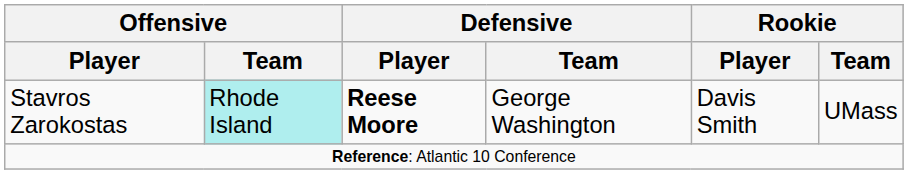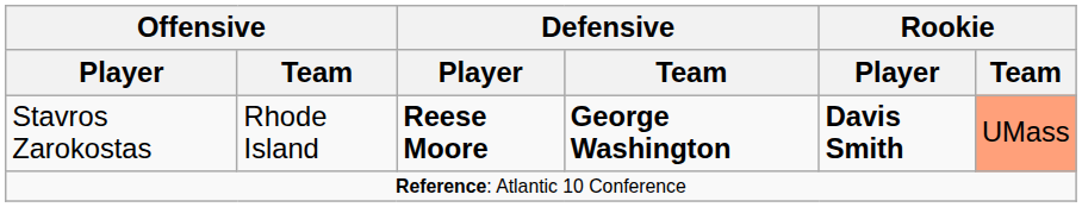Stavros Zarokostas | Offensive / Team: paleturquoise background -> no background
Stavros Zarokostas | Defensive / Team: normal -> bold
Stavros Zarokostas | Rookie / Player: normal -> bold
Stavros Zarokostas | Rookie / Team: no background -> lightsalmon background
